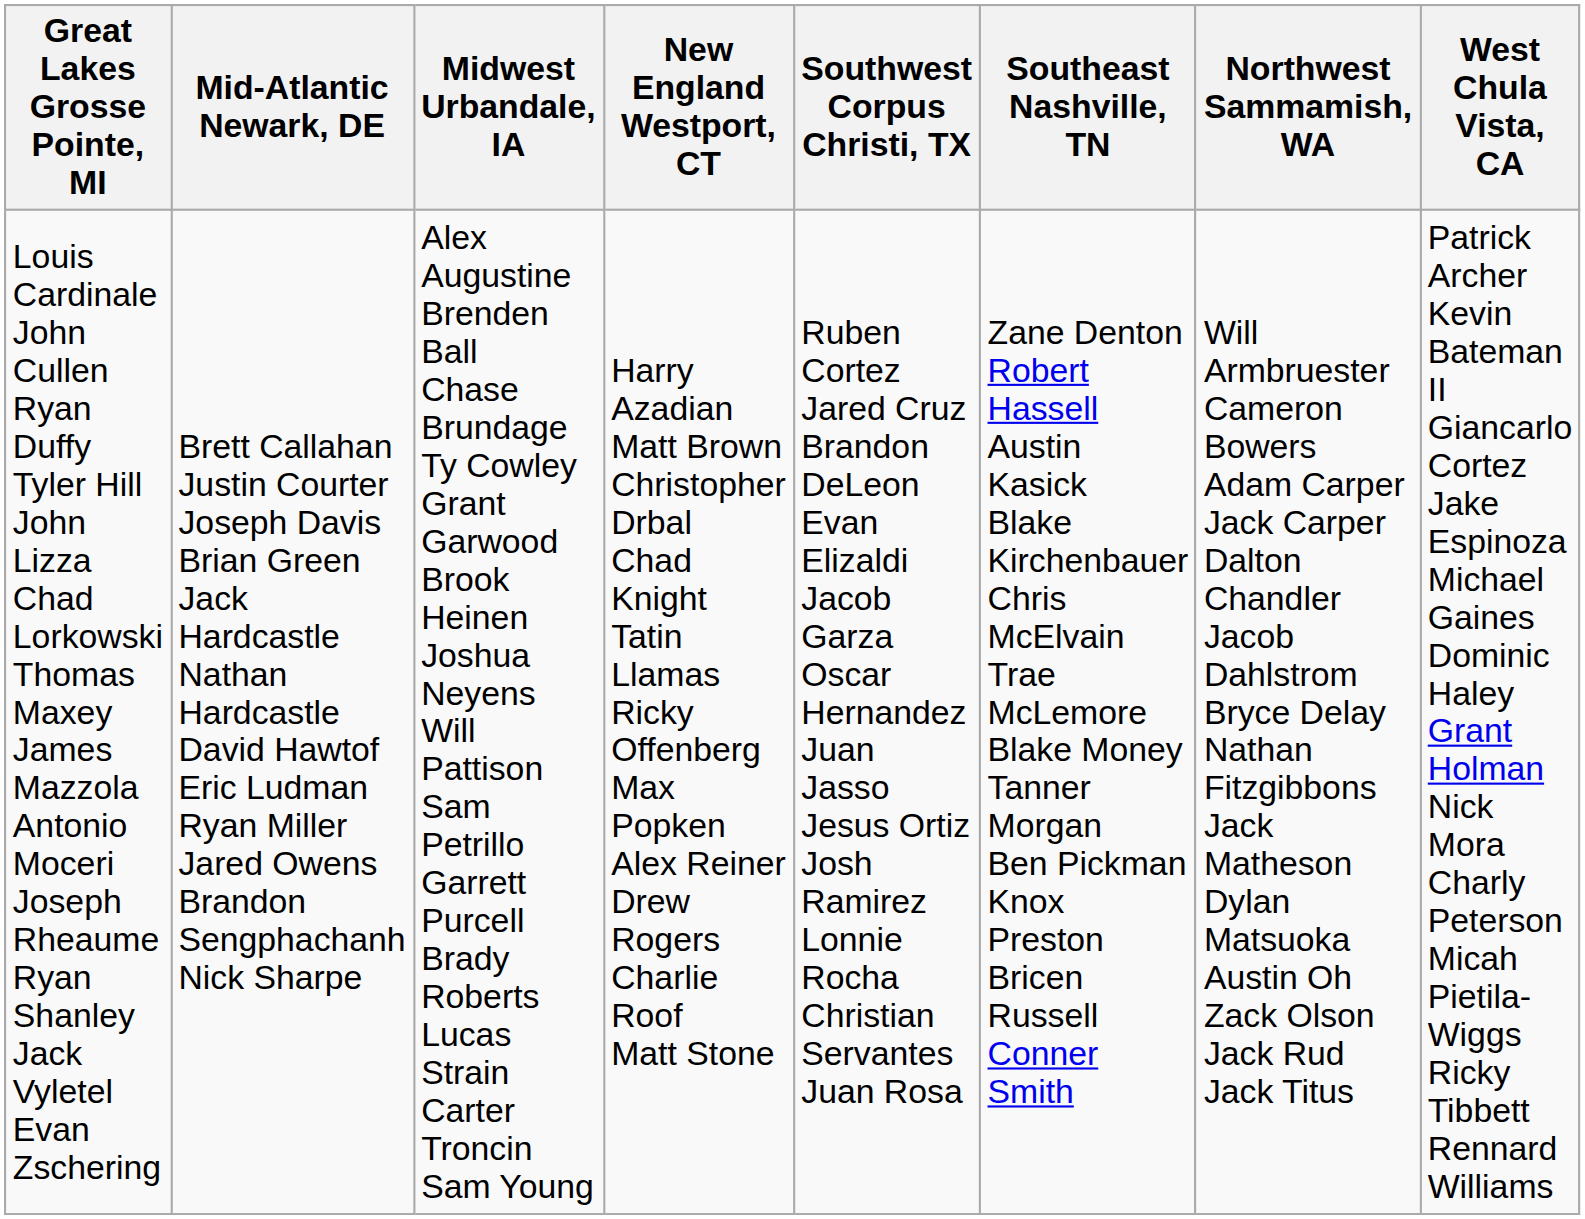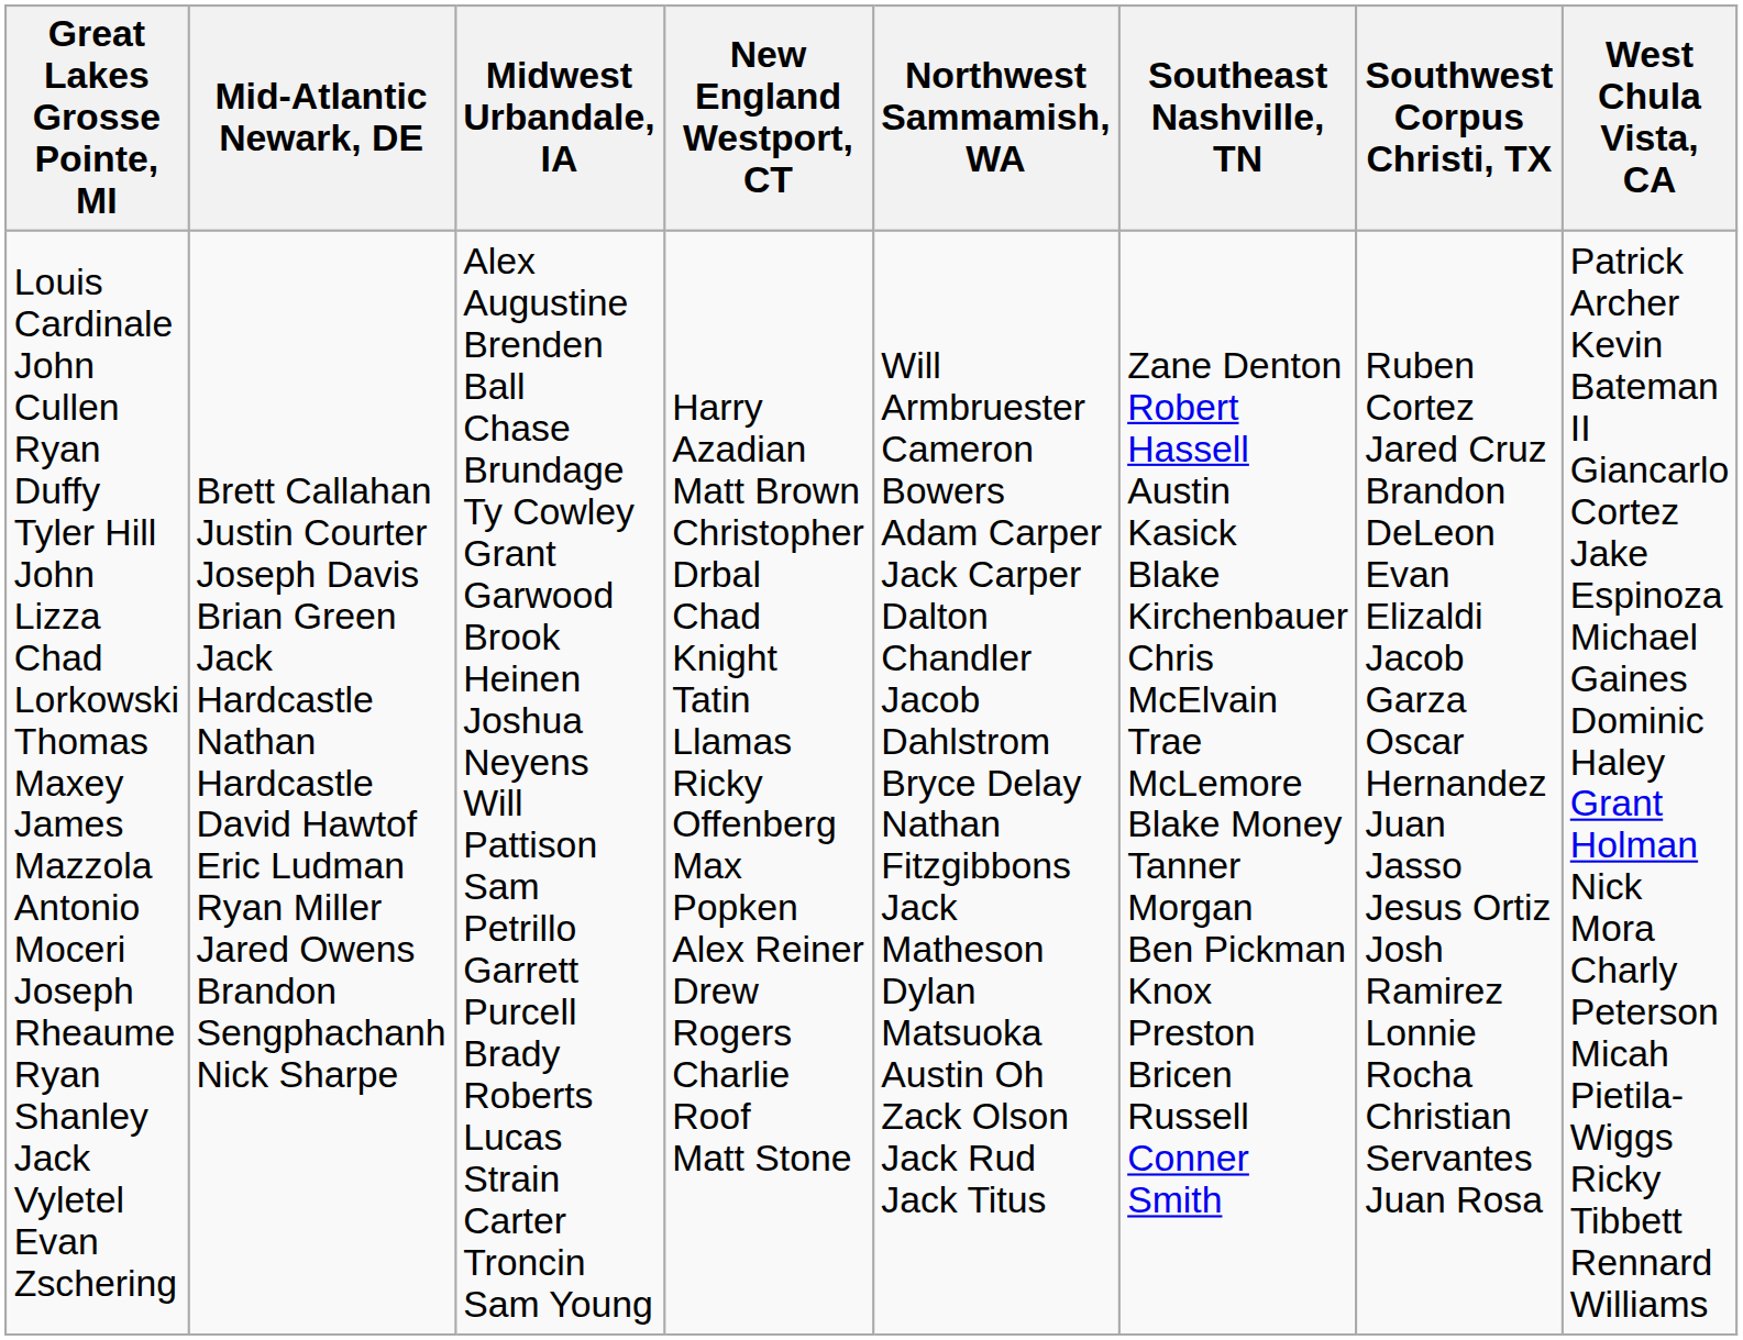columns swapped: Northwest Sammamish, WA <-> Southwest Corpus Christi, TX
